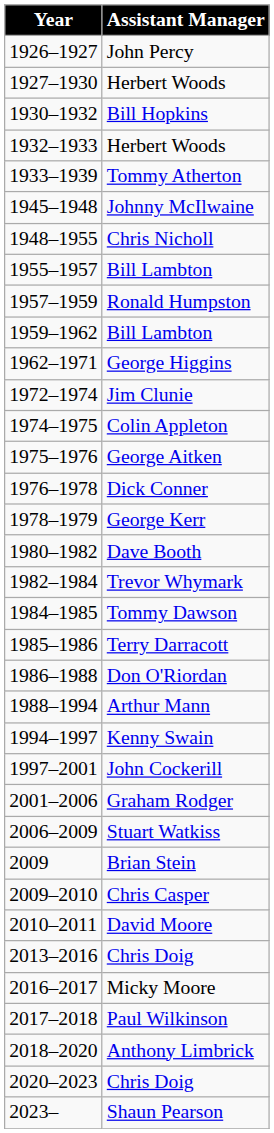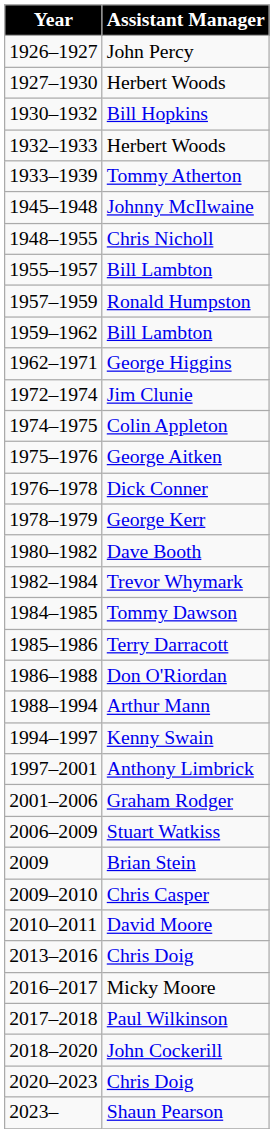row 25 | Assistant Manager: John Cockerill -> Anthony Limbrick
row 34 | Assistant Manager: Anthony Limbrick -> John Cockerill
